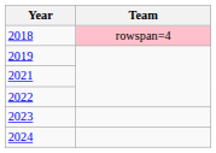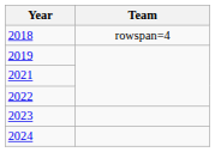2018 | Team: pink background -> no background
